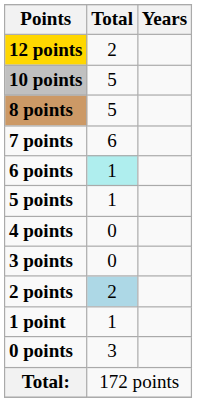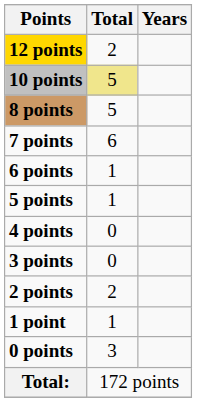10 points | Total: no background -> khaki background
6 points | Total: paleturquoise background -> no background
2 points | Total: lightblue background -> no background
